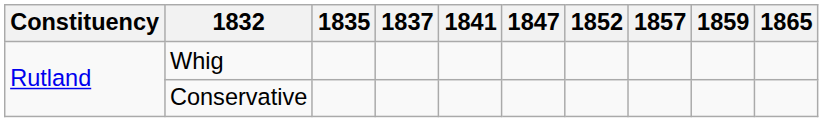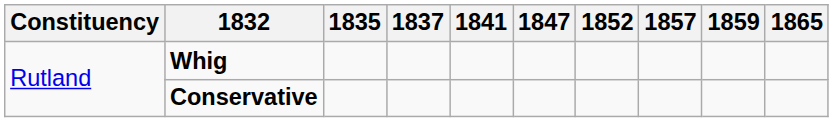Whig | 1832: normal -> bold
Conservative | 1832: normal -> bold
